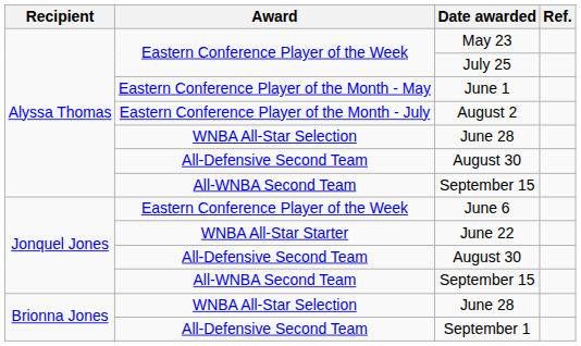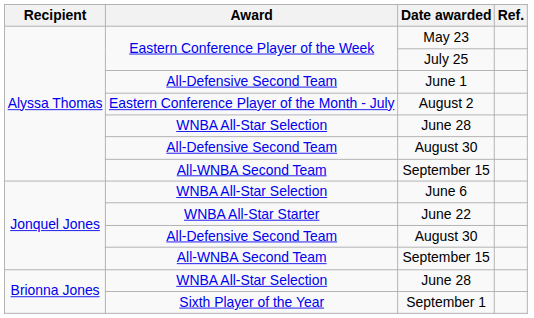June 1 | Award: Eastern Conference Player of the Month - May -> All-Defensive Second Team
June 6 | Award: Eastern Conference Player of the Week -> WNBA All-Star Selection
September 1 | Award: All-Defensive Second Team -> Sixth Player of the Year
